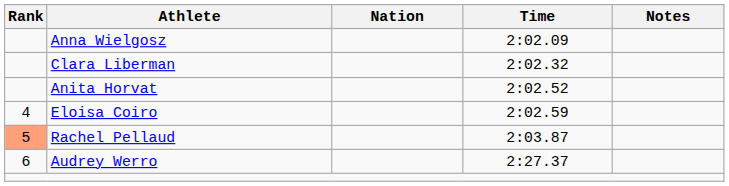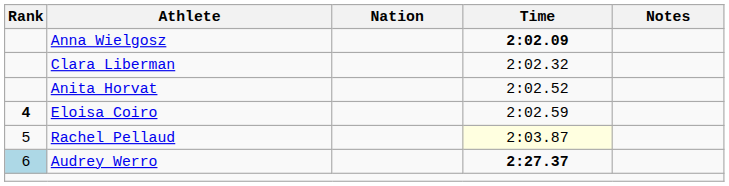Anna Wielgosz | Time: normal -> bold
Eloisa Coiro | Rank: normal -> bold
Rachel Pellaud | Rank: lightsalmon background -> no background
Rachel Pellaud | Time: no background -> lightyellow background
Audrey Werro | Rank: no background -> lightblue background
Audrey Werro | Time: normal -> bold
